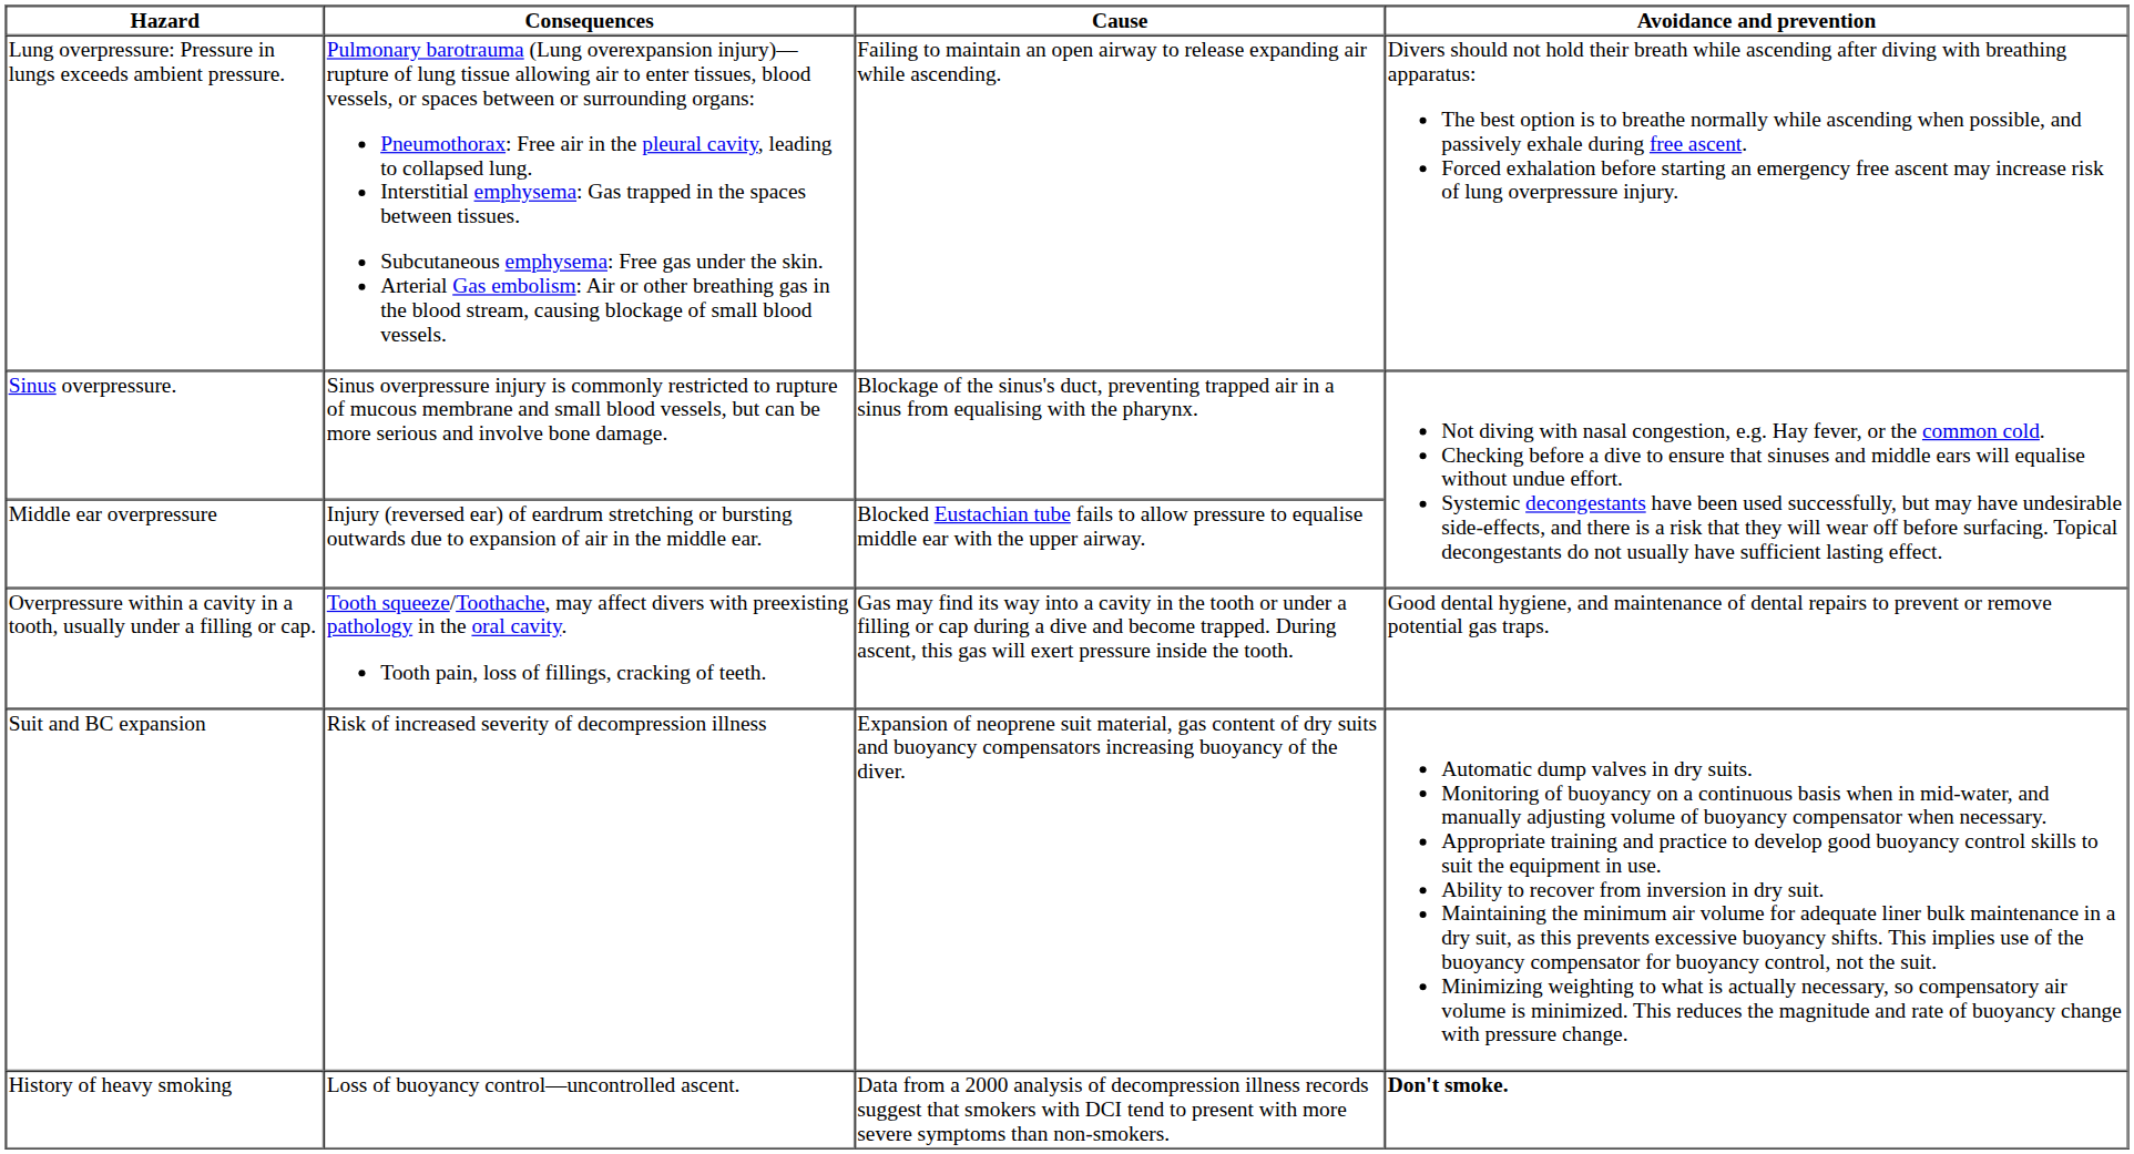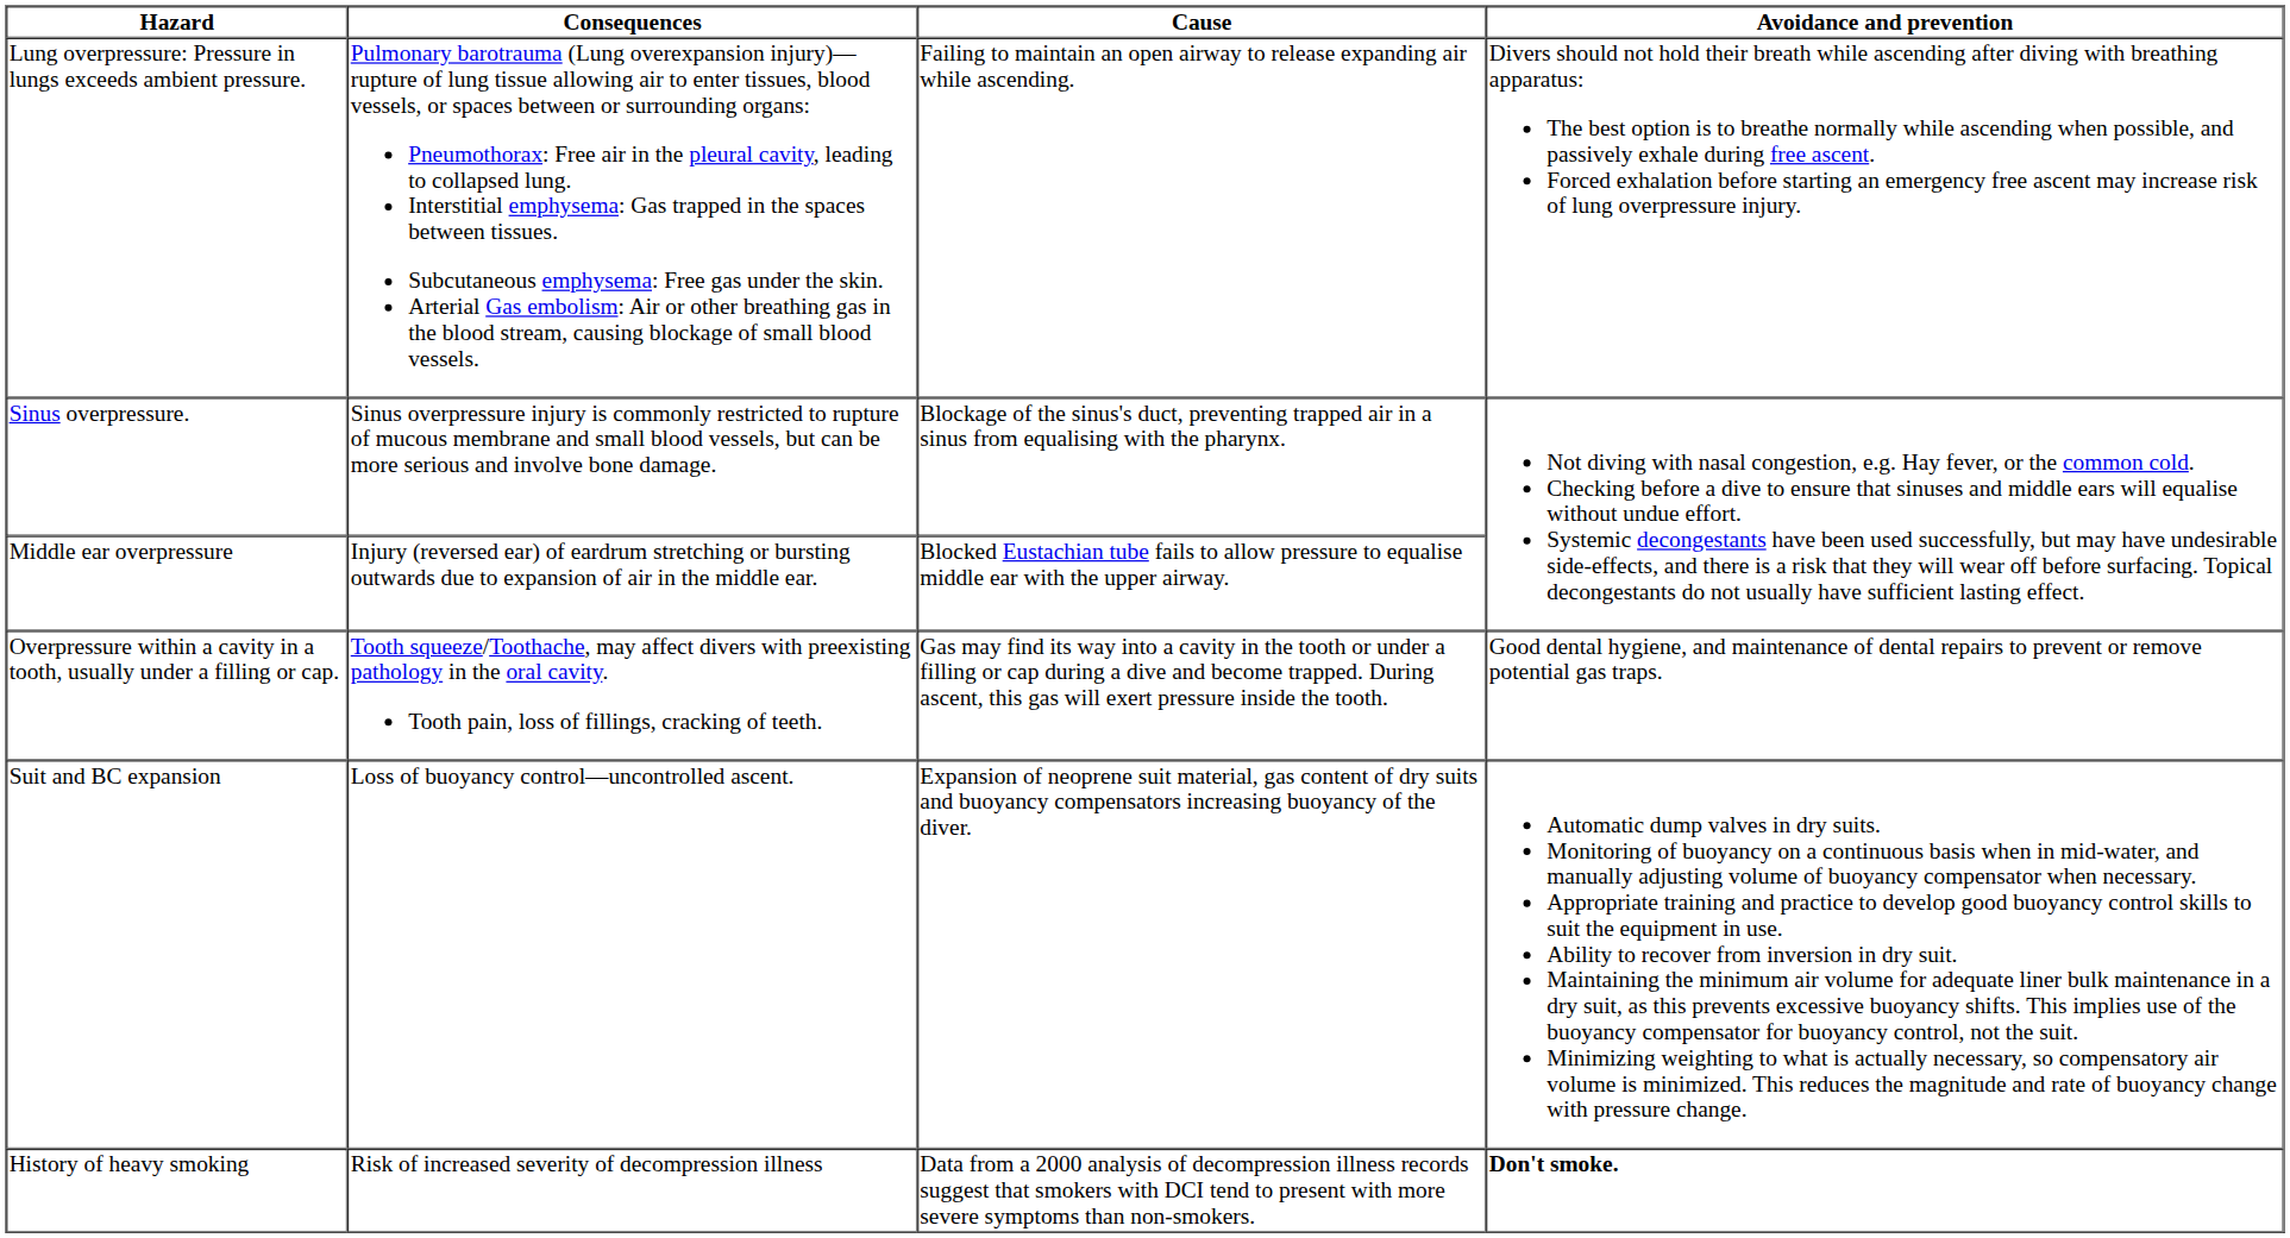Suit and BC expansion | Consequences: Risk of increased severity of decompression illness -> Loss of buoyancy control—uncontrolled ascent.
History of heavy smoking | Consequences: Loss of buoyancy control—uncontrolled ascent. -> Risk of increased severity of decompression illness
